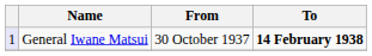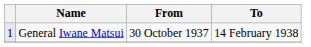General Iwane Matsui | To: bold -> normal
